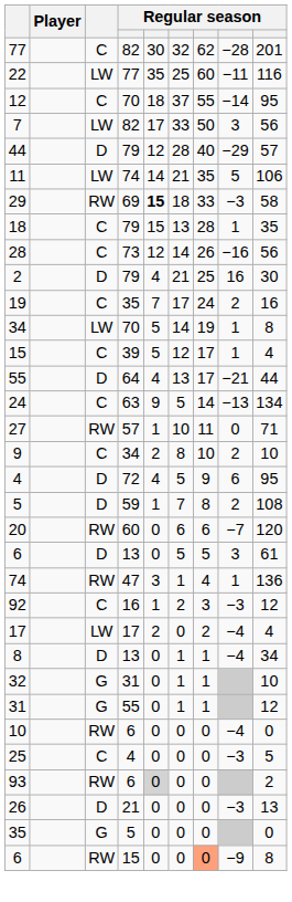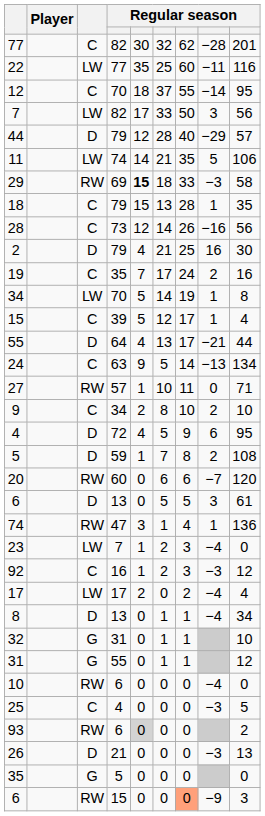+ row: 23 | LW | 7 | 1 | 2 | 3 | −4 | 0
6 / 15 | column 9: 8 -> 3
